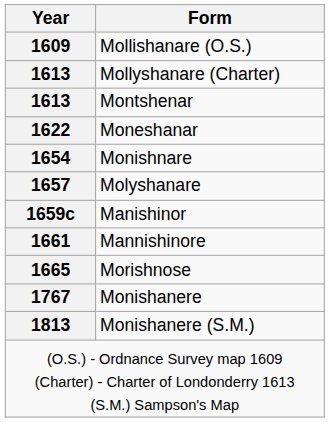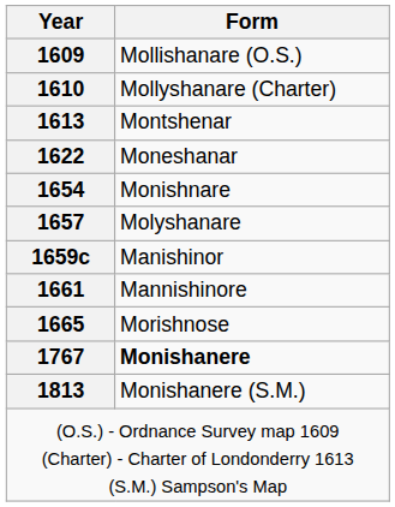row 3 | Year: 1613 -> 1610
row 11 | Form: normal -> bold
